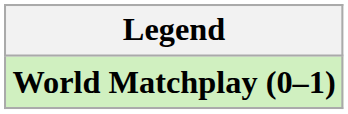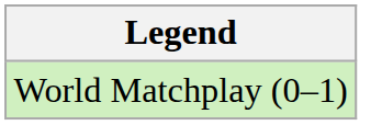row 2 | column 1: bold -> normal
